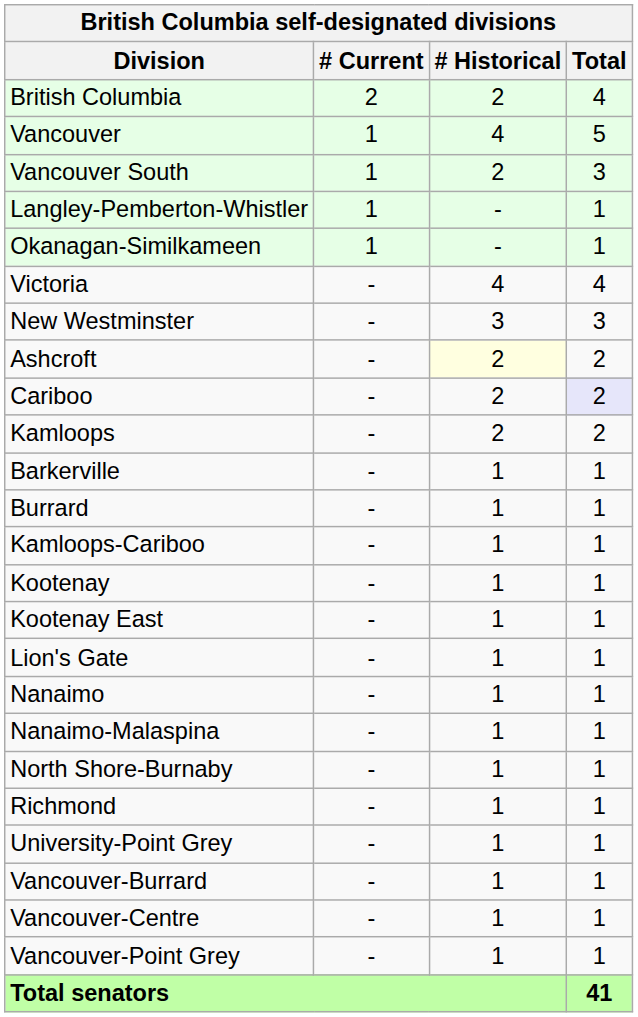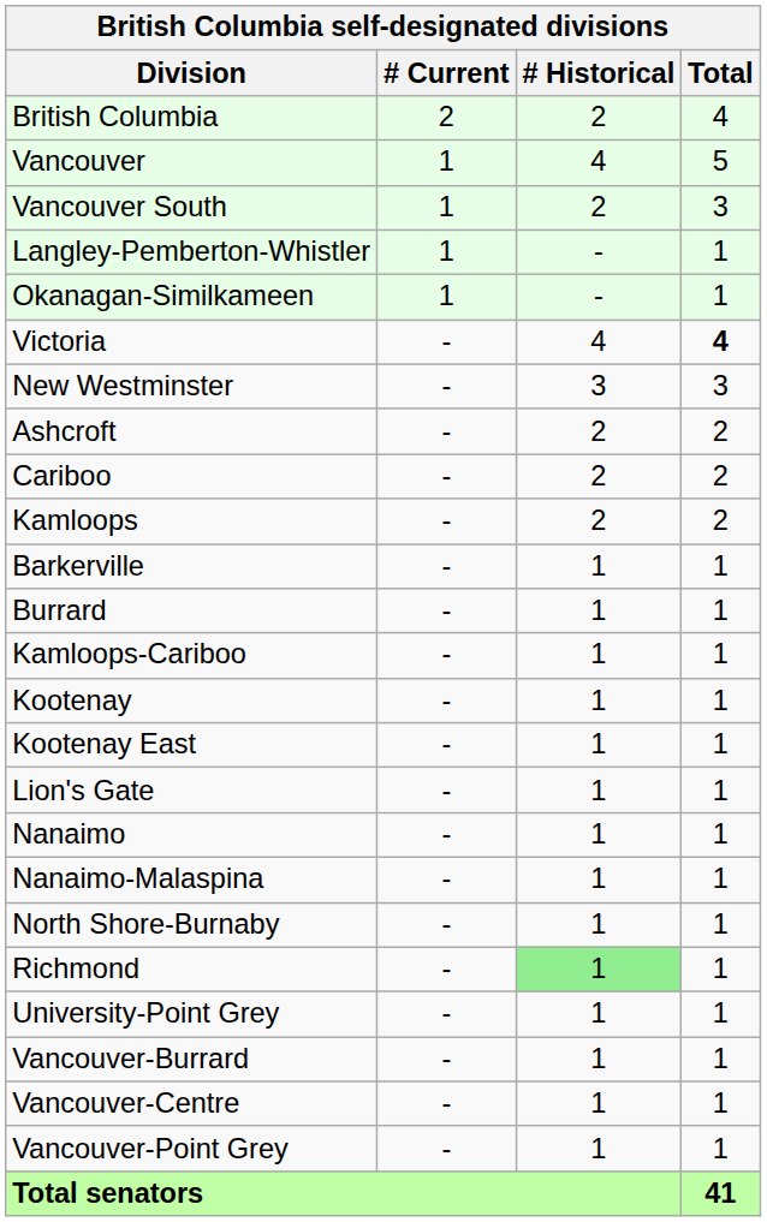Victoria | Total: normal -> bold
Ashcroft | # Historical: lightyellow background -> no background
Cariboo | Total: lavender background -> no background
Richmond | # Historical: no background -> lightgreen background
